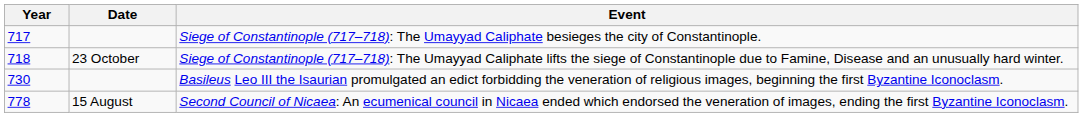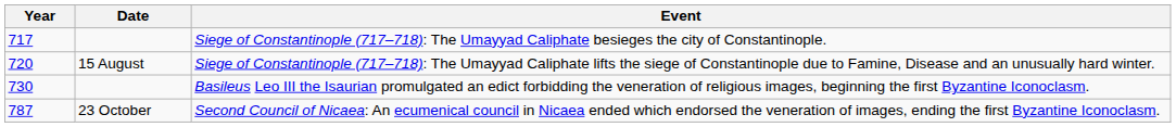row 3 | Year: 718 -> 720
row 3 | Date: 23 October -> 15 August
row 5 | Year: 778 -> 787
row 5 | Date: 15 August -> 23 October
